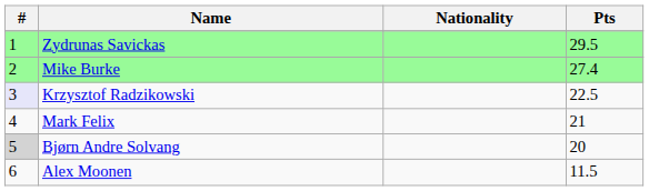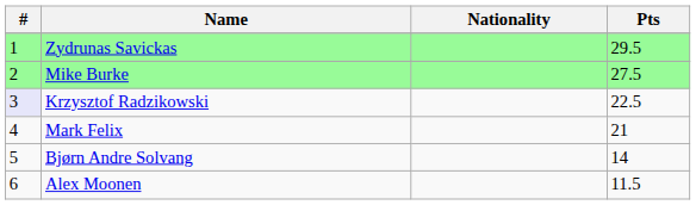Mike Burke | Pts: 27.4 -> 27.5
Bjørn Andre Solvang | #: lightgrey background -> no background
Bjørn Andre Solvang | Pts: 20 -> 14
